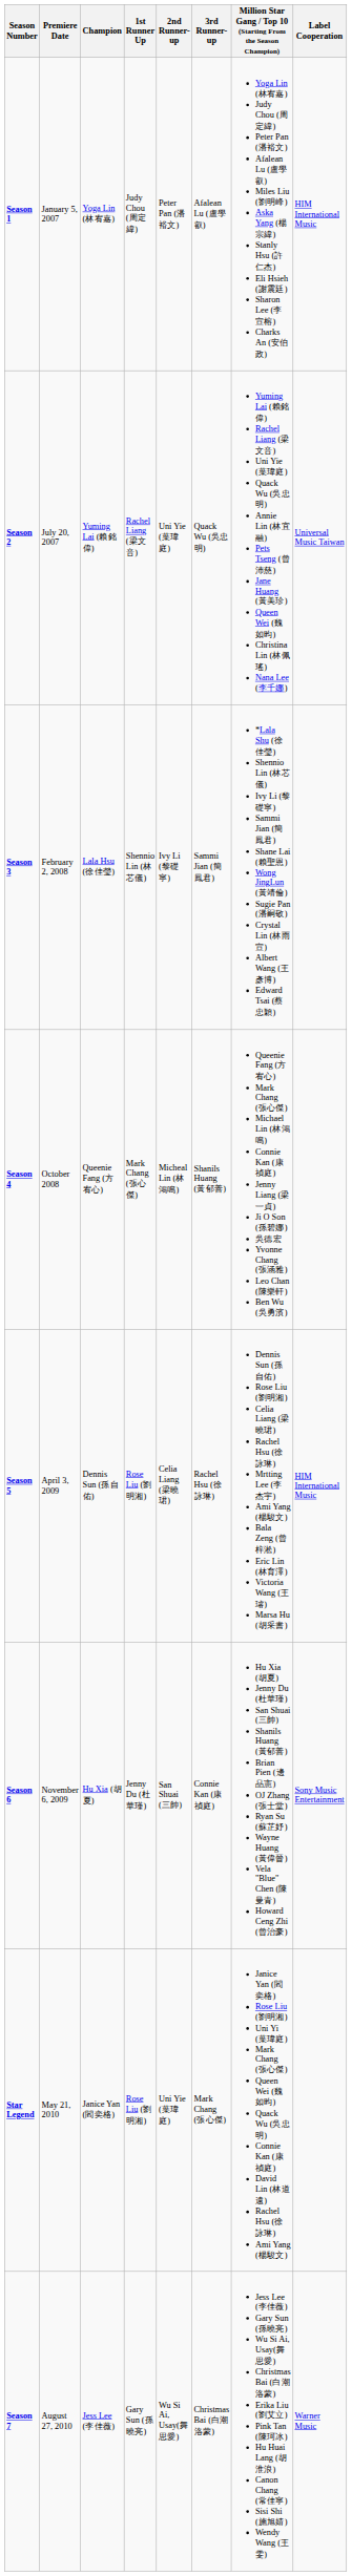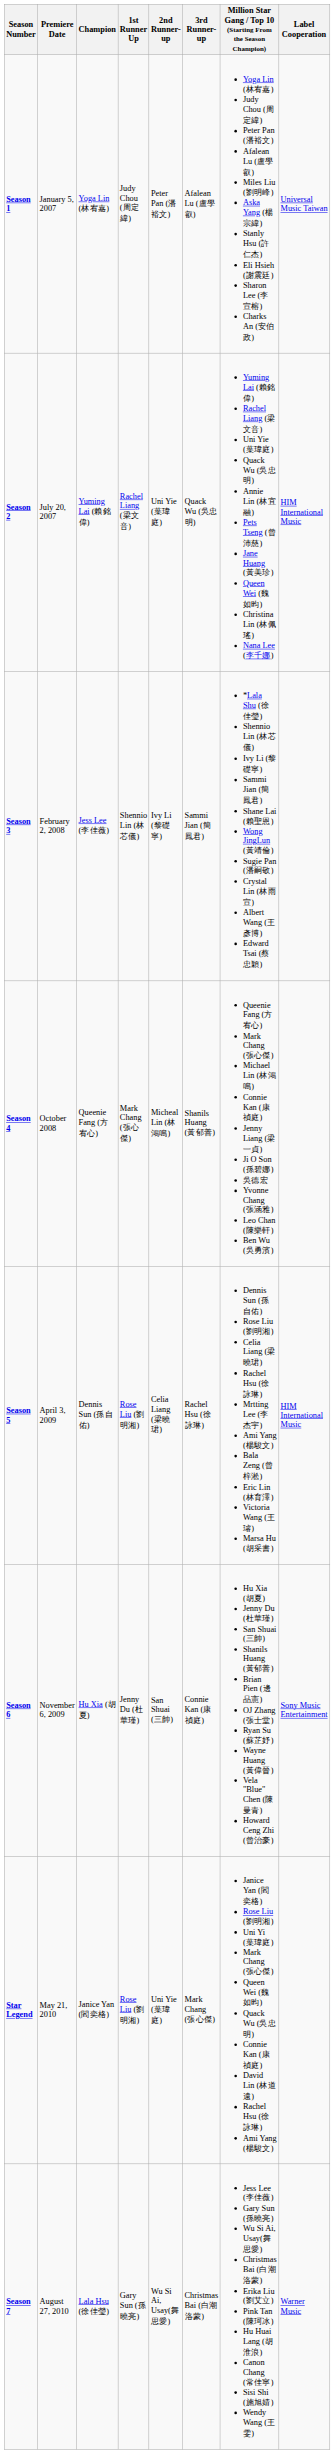Season 1 | Label Cooperation: HIM International Music -> Universal Music Taiwan
Season 2 | Label Cooperation: Universal Music Taiwan -> HIM International Music
Season 3 | Champion: Lala Hsu (徐佳瑩) -> Jess Lee (李佳薇)
Season 7 | Champion: Jess Lee (李佳薇) -> Lala Hsu (徐佳瑩)
